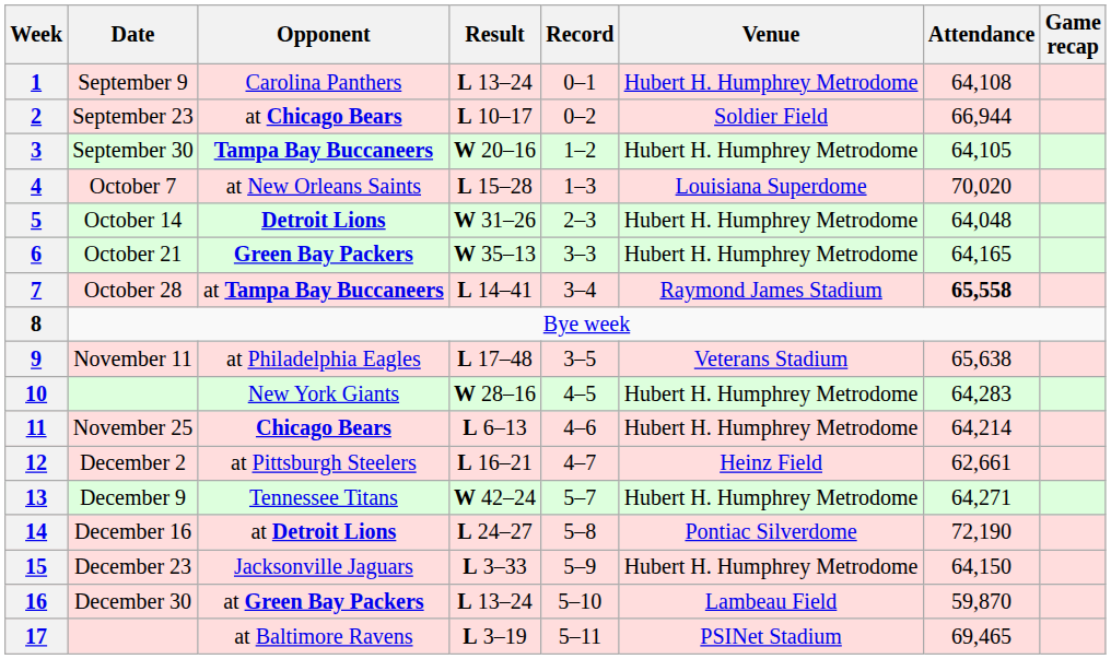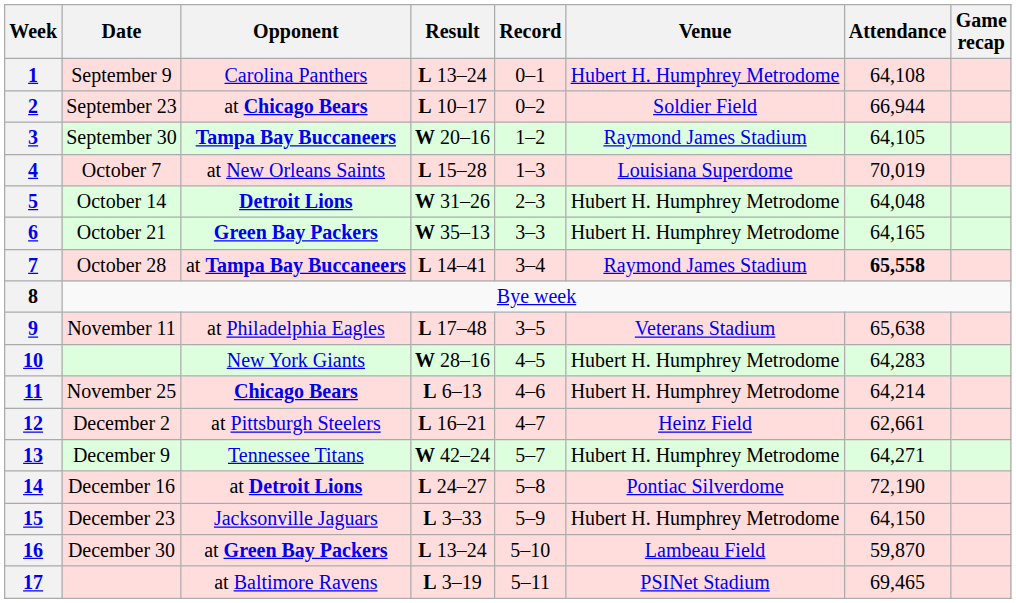3 | Venue: Hubert H. Humphrey Metrodome -> Raymond James Stadium
4 | Attendance: 70,020 -> 70,019
